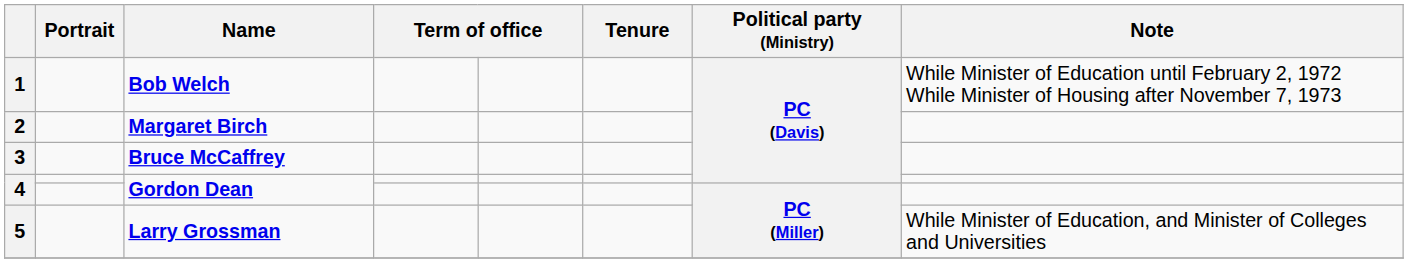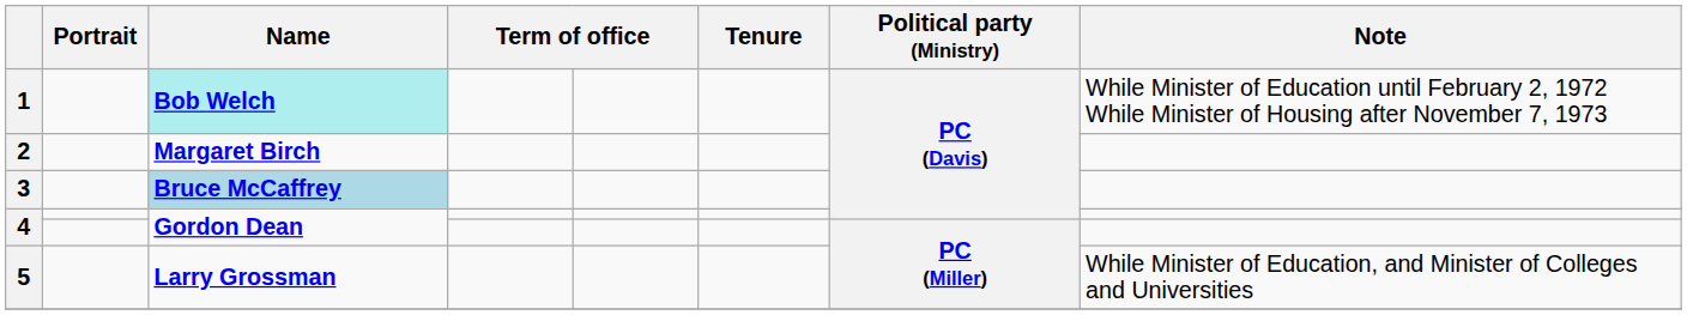1 | Name: no background -> paleturquoise background
3 | Name: no background -> lightblue background
